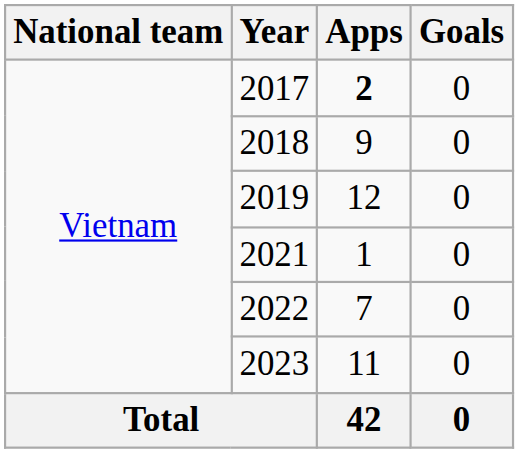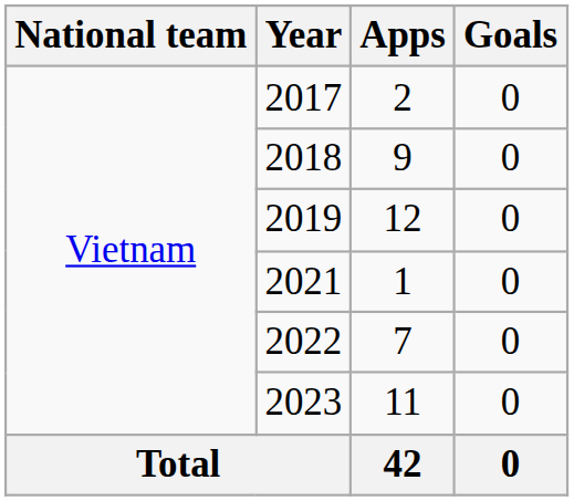2017 | Apps: bold -> normal
